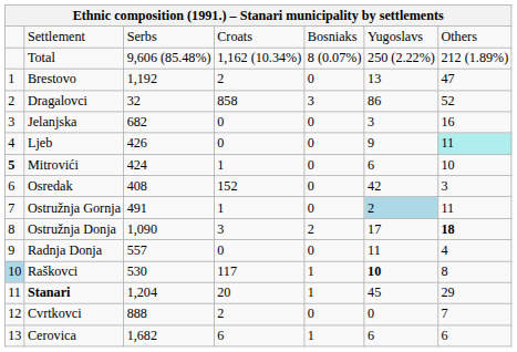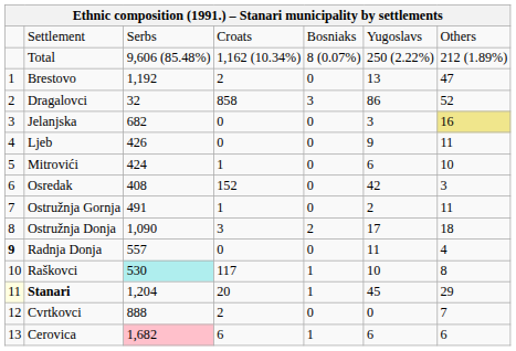Jelanjska | column 7: no background -> khaki background
Ljeb | column 7: paleturquoise background -> no background
Mitrovići | column 1: bold -> normal
Ostružnja Gornja | column 6: lightblue background -> no background
Ostružnja Donja | column 7: bold -> normal
Radnja Donja | column 1: normal -> bold
Raškovci | column 1: lightblue background -> no background
Raškovci | column 3: no background -> paleturquoise background
Raškovci | column 6: bold -> normal
Stanari | column 1: no background -> lightyellow background
Cerovica | column 3: no background -> pink background
